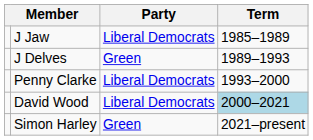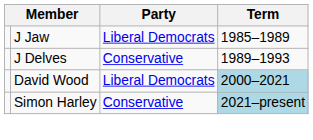J Delves | Party: Green -> Conservative
- row: Penny Clarke | Liberal Democrats | 1993–2000
Simon Harley | Party: Green -> Conservative
Simon Harley | Term: no background -> lightblue background
